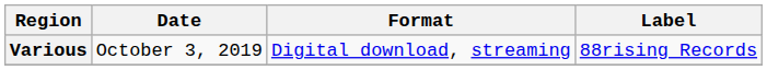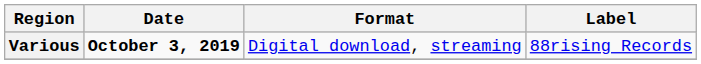Various | Date: normal -> bold
